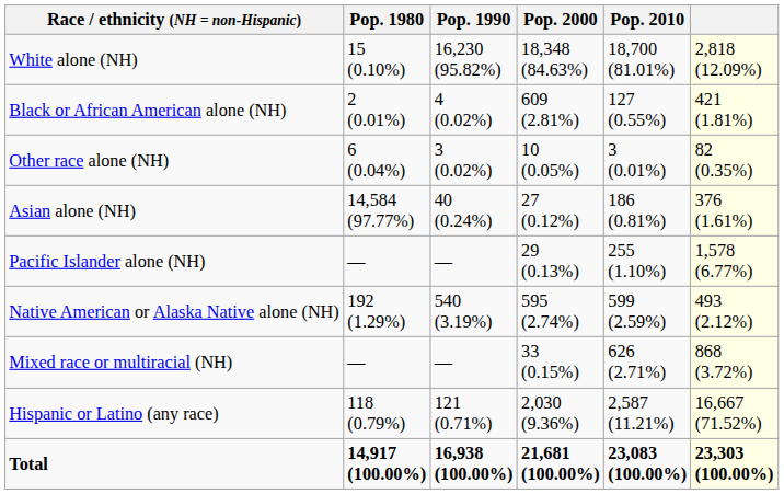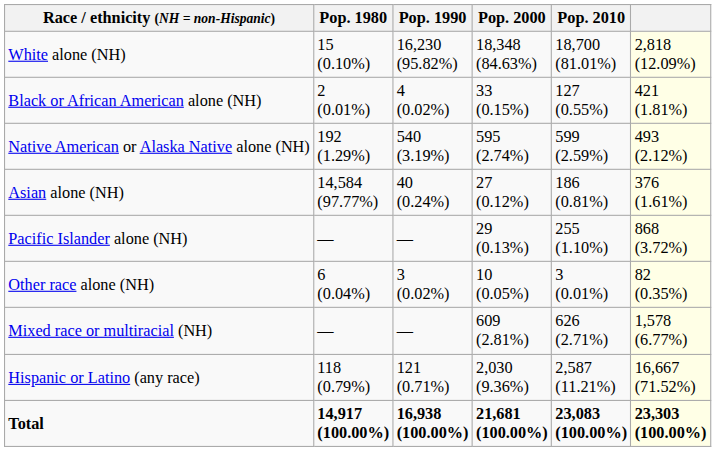Black or African American alone (NH) | Pop. 2000: 609 (2.81%) -> 33 (0.15%)
rows swapped: Native American or Alaska Native alone (NH) <-> Other race alone (NH)
Pacific Islander alone (NH) | column 6: 1,578 (6.77%) -> 868 (3.72%)
Mixed race or multiracial (NH) | Pop. 2000: 33 (0.15%) -> 609 (2.81%)
Mixed race or multiracial (NH) | column 6: 868 (3.72%) -> 1,578 (6.77%)
